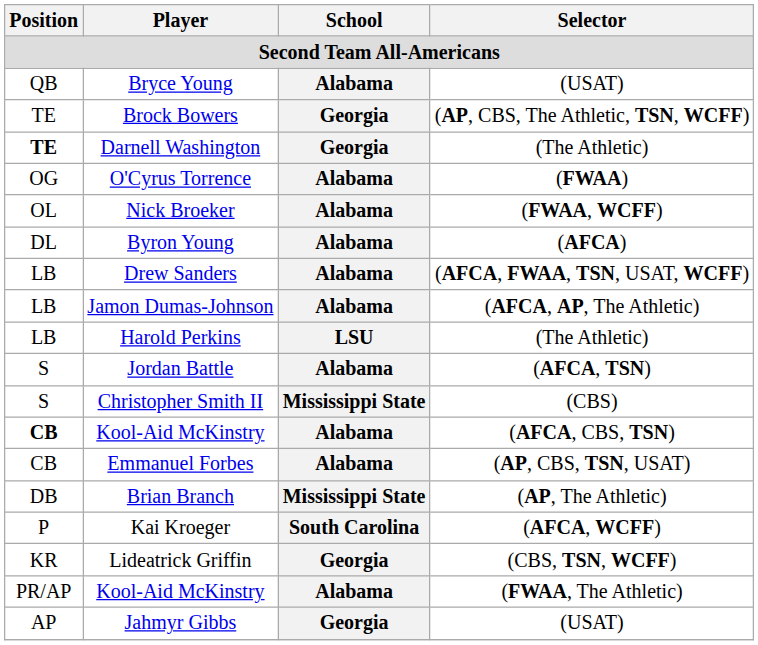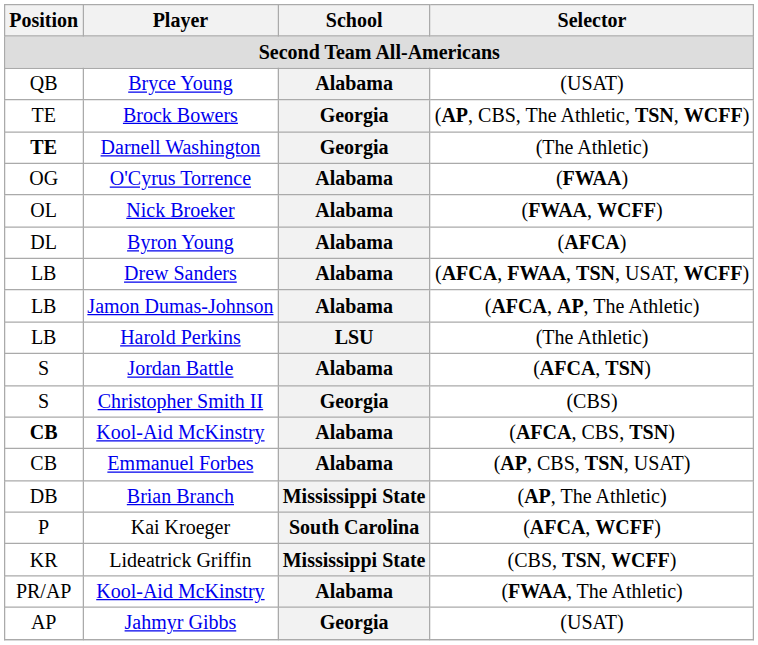Christopher Smith II | School: Mississippi State -> Georgia
Lideatrick Griffin | School: Georgia -> Mississippi State
